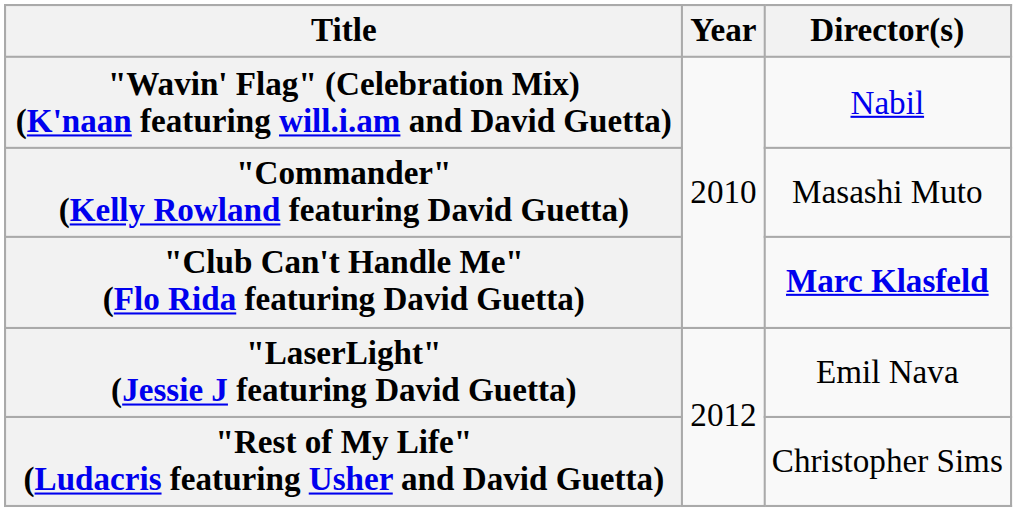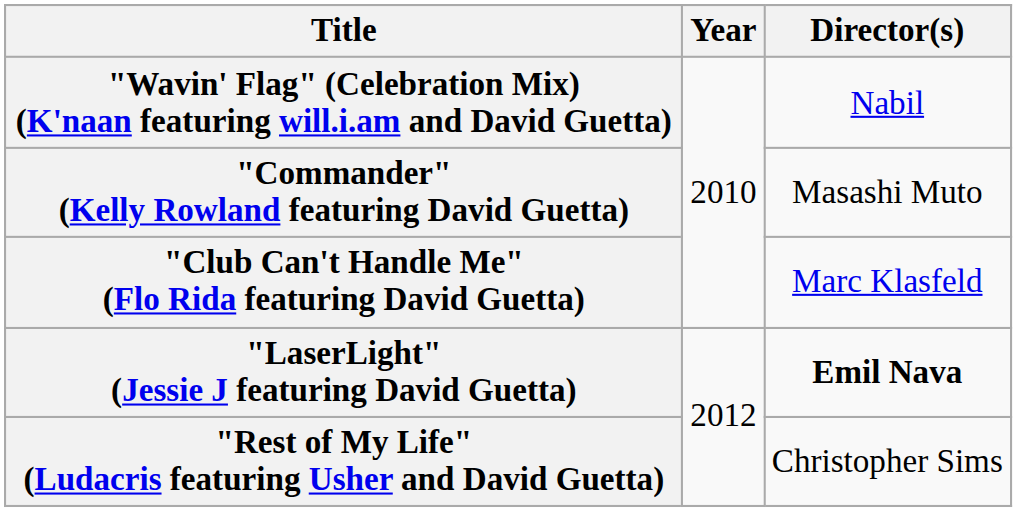"Club Can't Handle Me" (Flo Rida featuring David Guetta) | Director(s): bold -> normal
"LaserLight" (Jessie J featuring David Guetta) | Director(s): normal -> bold
